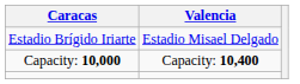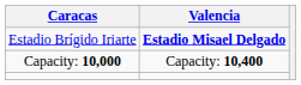Estadio Brígido Iriarte | Valencia: normal -> bold
